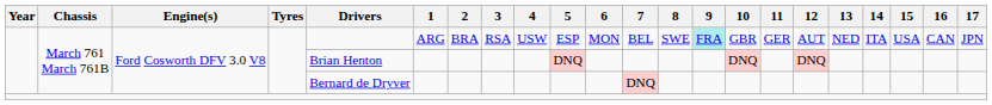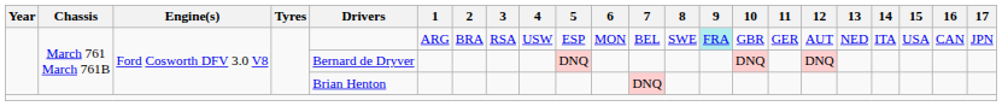row 3 | Drivers: Brian Henton -> Bernard de Dryver
row 4 | Drivers: Bernard de Dryver -> Brian Henton
